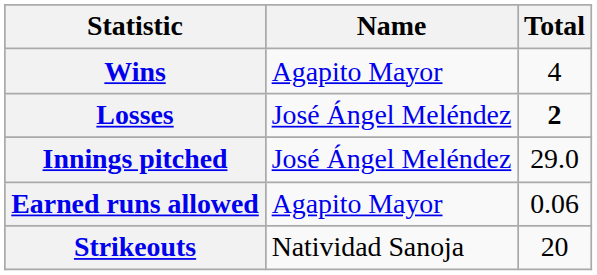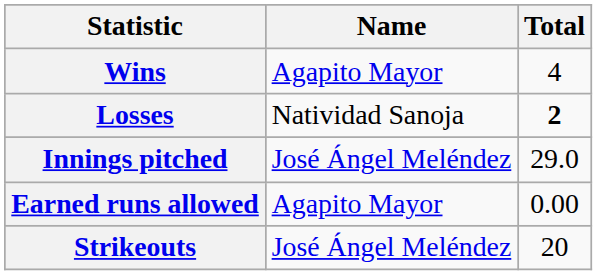Losses | Name: José Ángel Meléndez -> Natividad Sanoja
Earned runs allowed | Total: 0.06 -> 0.00
Strikeouts | Name: Natividad Sanoja -> José Ángel Meléndez
